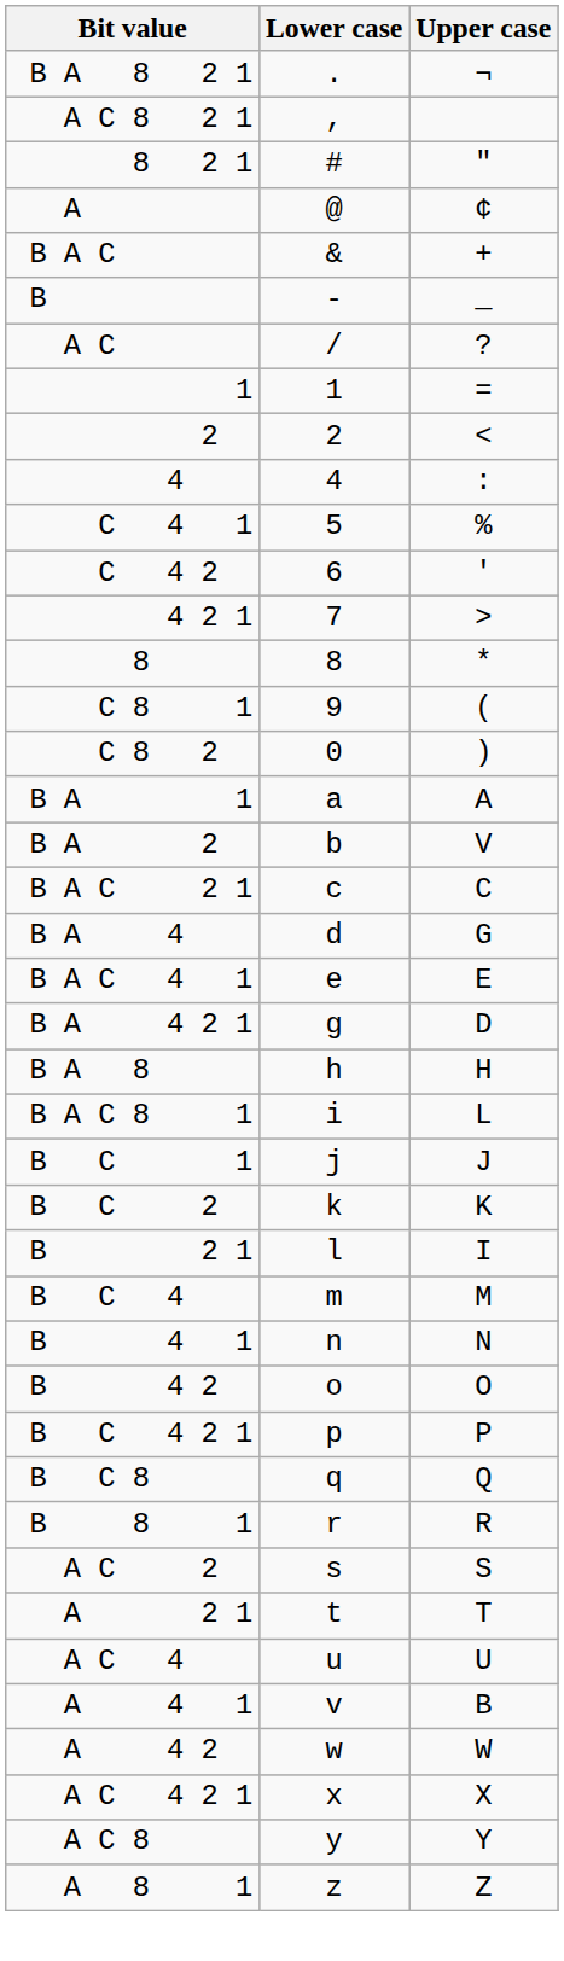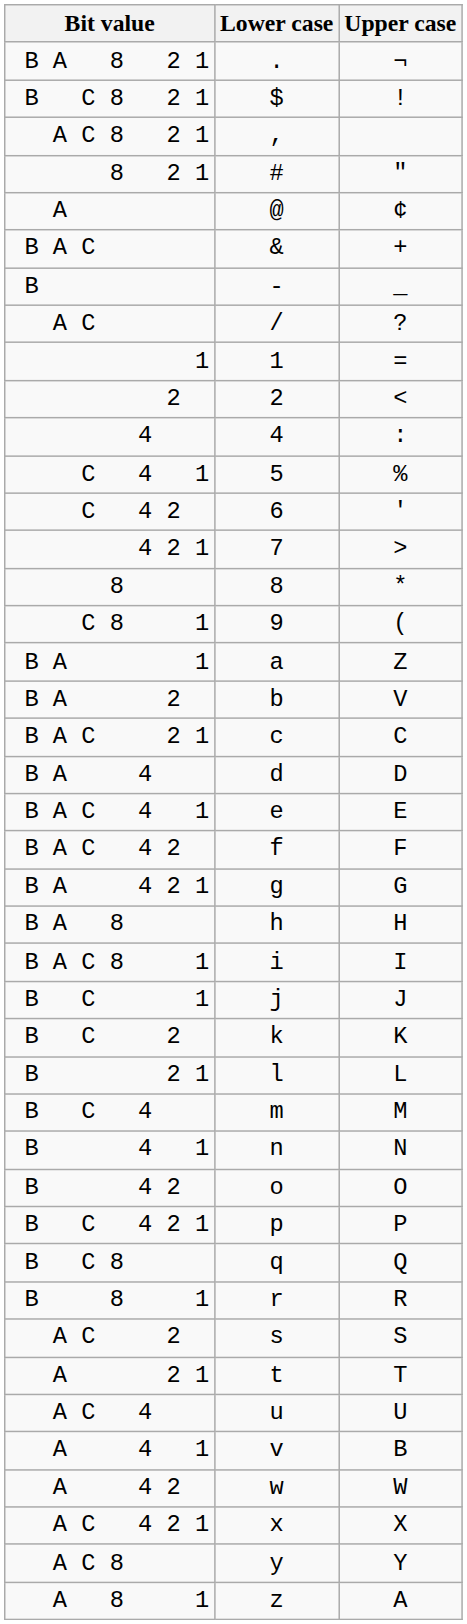+ row: B C 8 2 1 | $ | !
- row: C 8 2 | 0 | )
B A 1 | Upper case: A -> Z
B A 4 | Upper case: G -> D
+ row: B A C 4 2 | f | F
B A 4 2 1 | Upper case: D -> G
B A C 8 1 | Upper case: L -> I
B 2 1 | Upper case: I -> L
A 8 1 | Upper case: Z -> A
